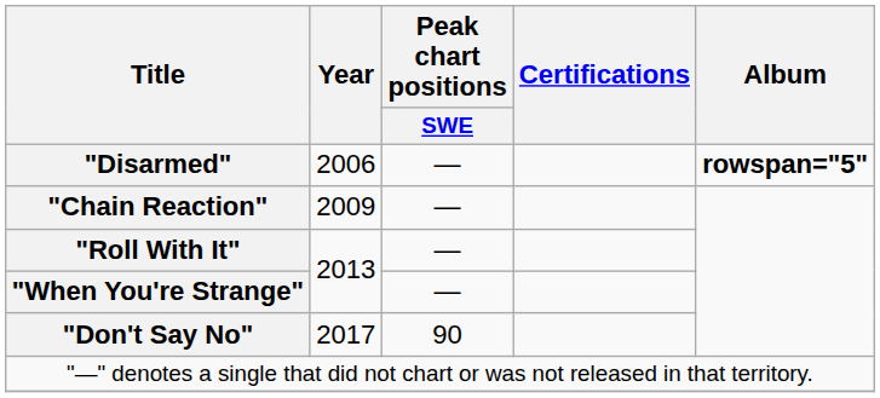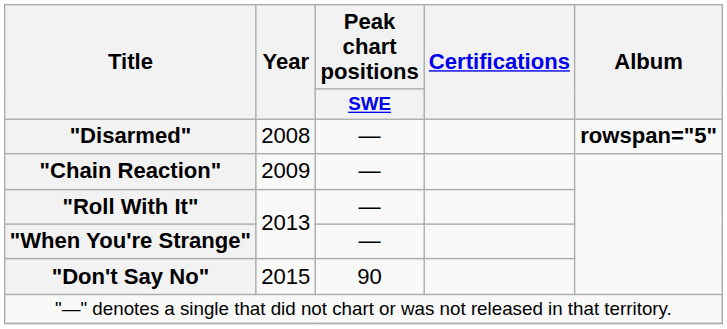"Disarmed" | Year: 2006 -> 2008
"Don't Say No" | Year: 2017 -> 2015
